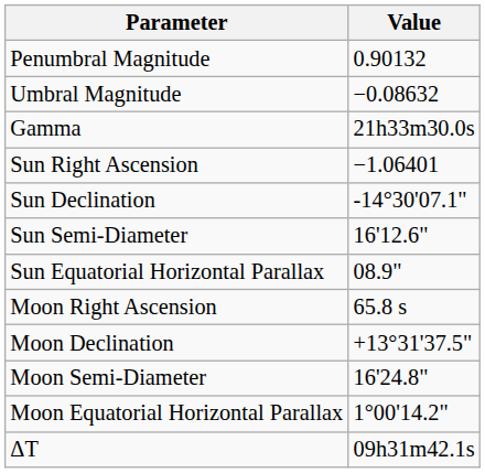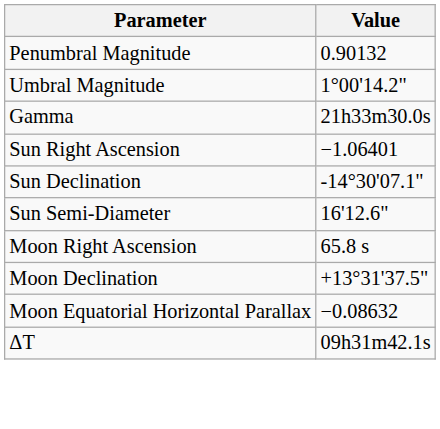Umbral Magnitude | Value: −0.08632 -> 1°00'14.2"
- row: Sun Equatorial Horizontal Parallax | 08.9"
- row: Moon Semi-Diameter | 16'24.8"
Moon Equatorial Horizontal Parallax | Value: 1°00'14.2" -> −0.08632
